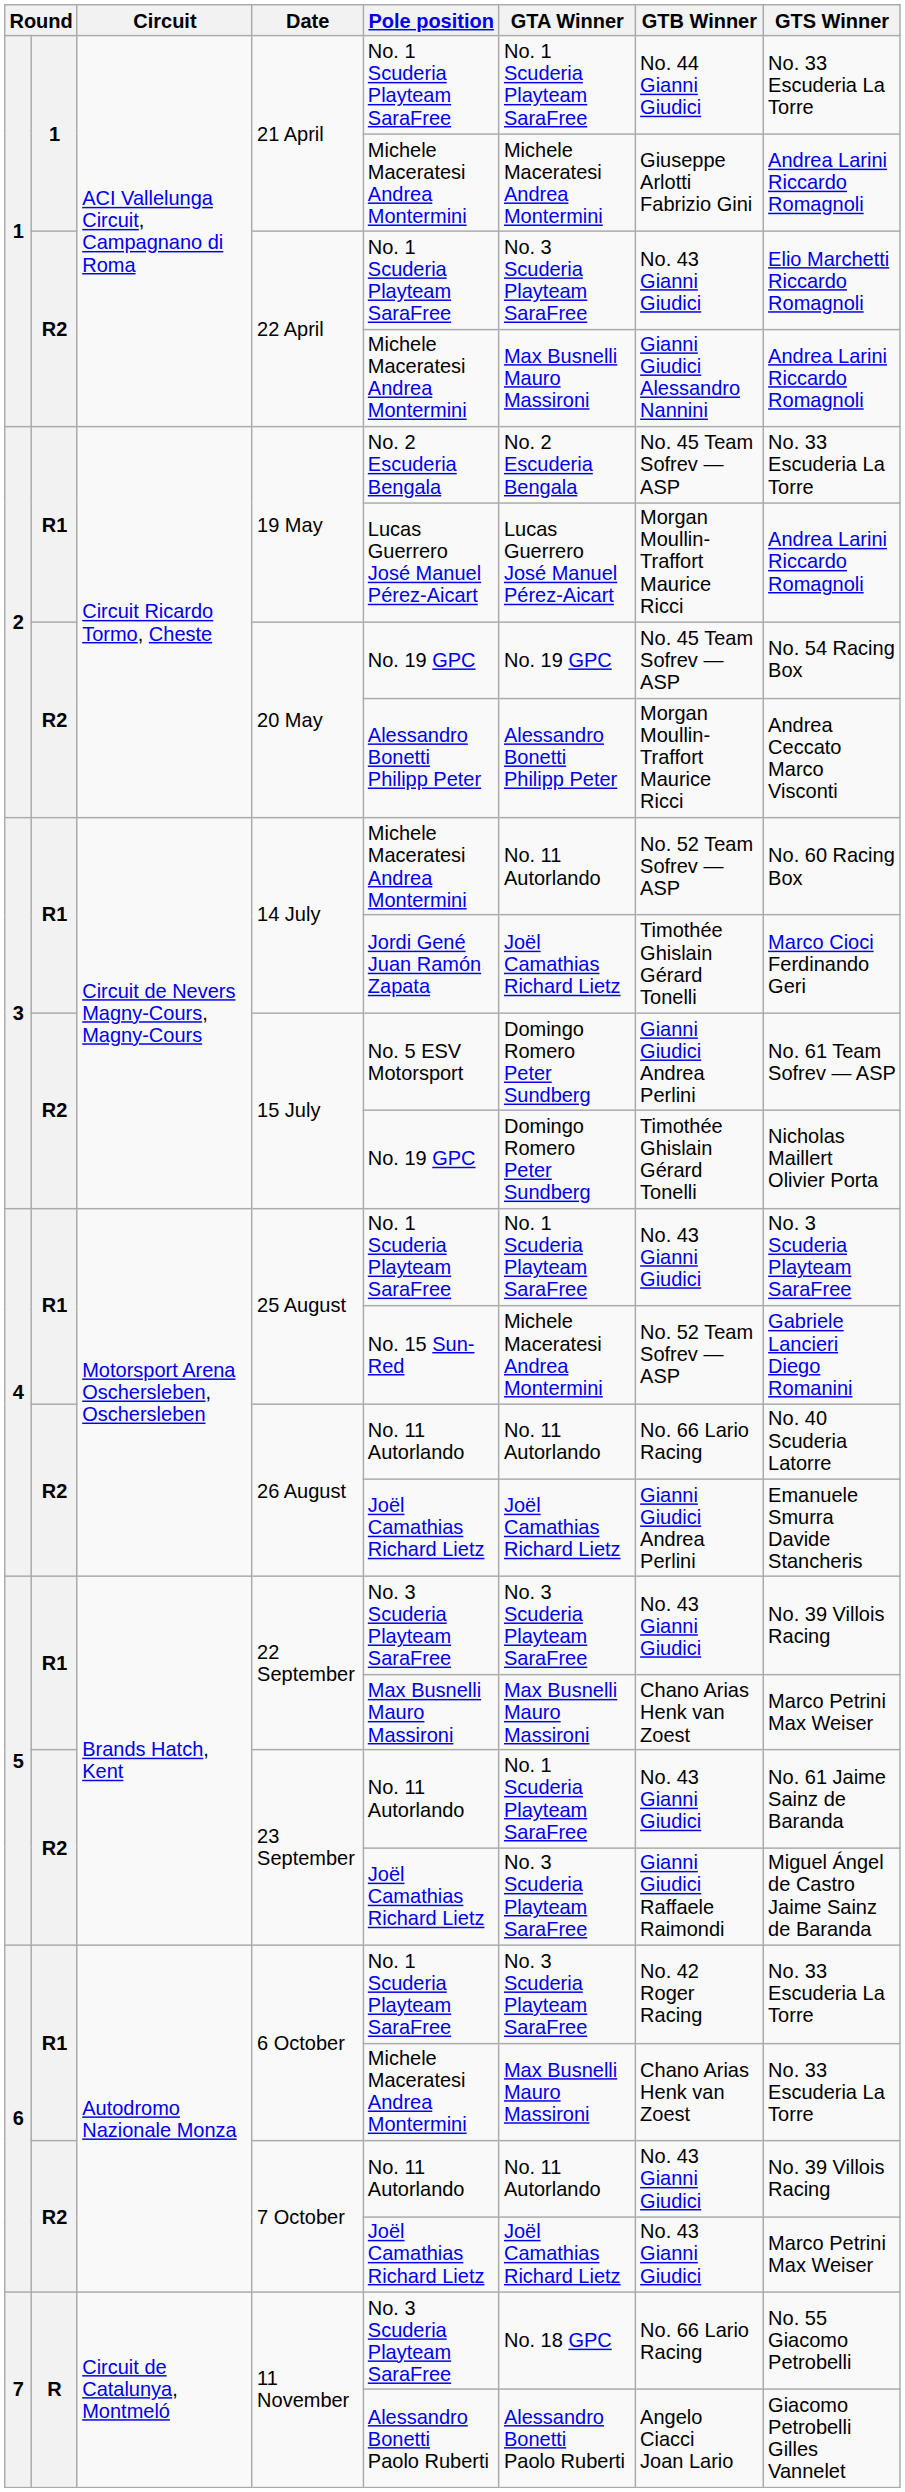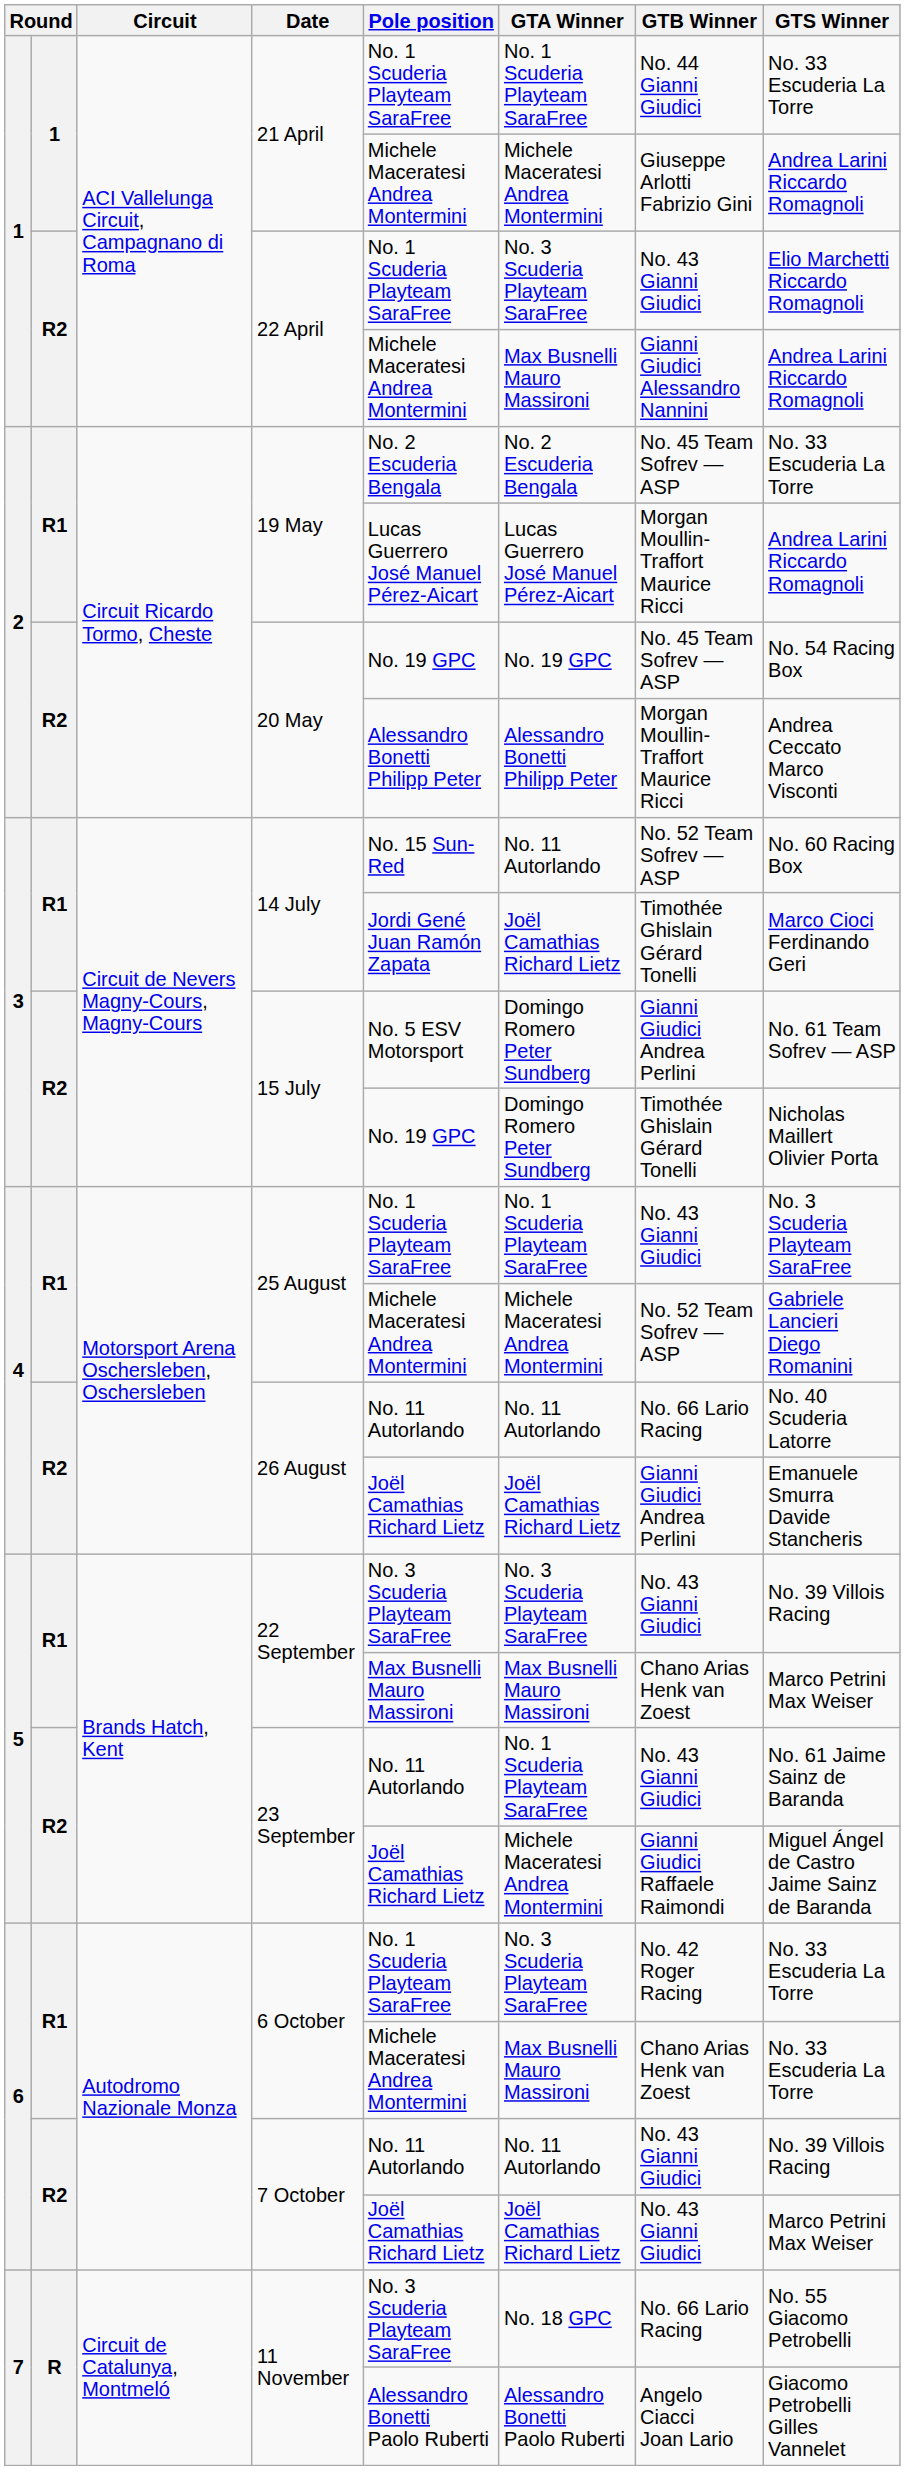row 10 | Pole position: Michele Maceratesi Andrea Montermini -> No. 15 Sun-Red
row 15 | Pole position: No. 15 Sun-Red -> Michele Maceratesi Andrea Montermini
row 21 | GTA Winner: No. 3 Scuderia Playteam SaraFree -> Michele Maceratesi Andrea Montermini
